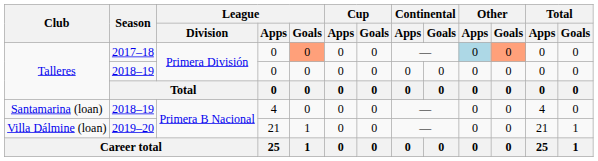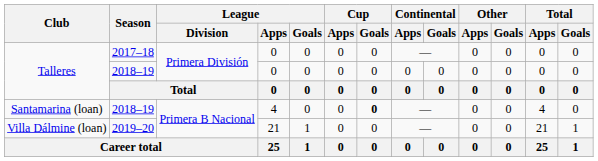Talleres / 2017–18 | League / Goals: lightsalmon background -> no background
Talleres / 2017–18 | Other / Apps: lightblue background -> no background
Talleres / 2017–18 | Other / Goals: lightsalmon background -> no background
Santamarina (loan) | Cup / Goals: normal -> bold
